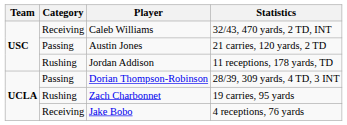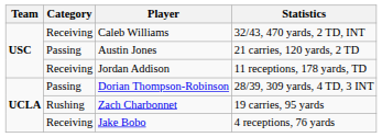Jordan Addison | Category: Rushing -> Receiving
